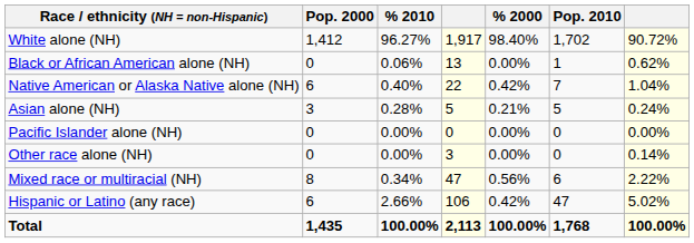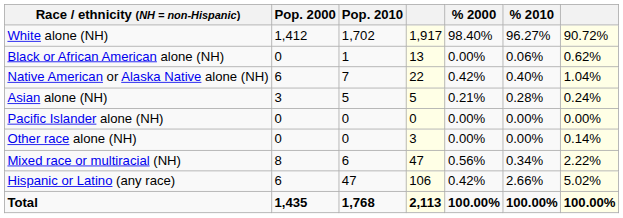columns swapped: Pop. 2010 <-> % 2010
